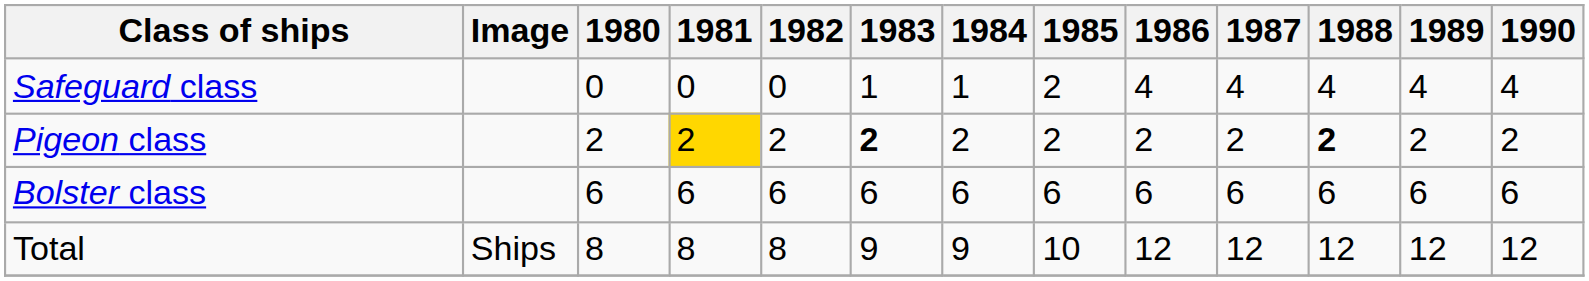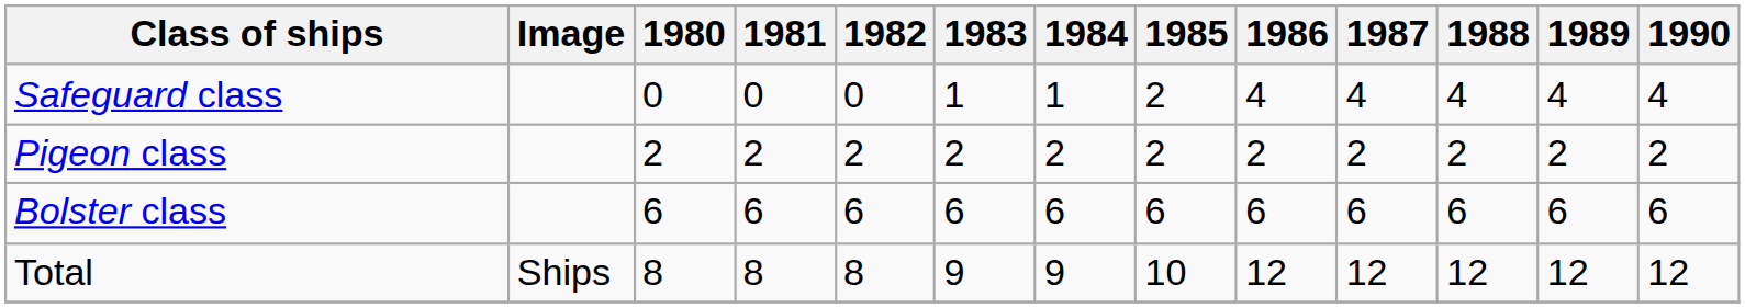Pigeon class | 1981: gold background -> no background
Pigeon class | 1983: bold -> normal
Pigeon class | 1988: bold -> normal
